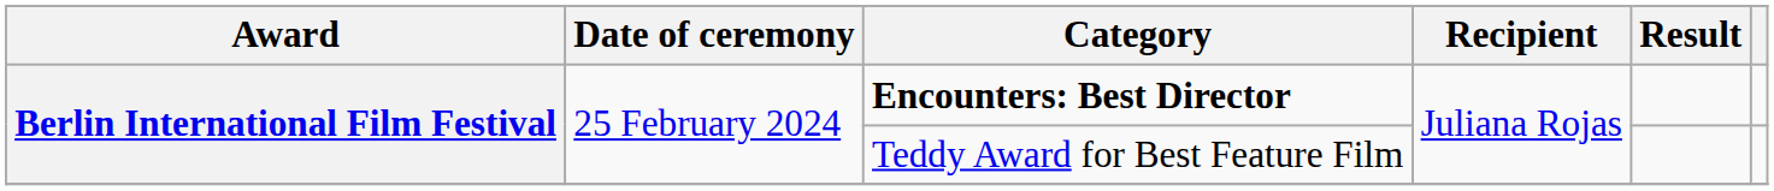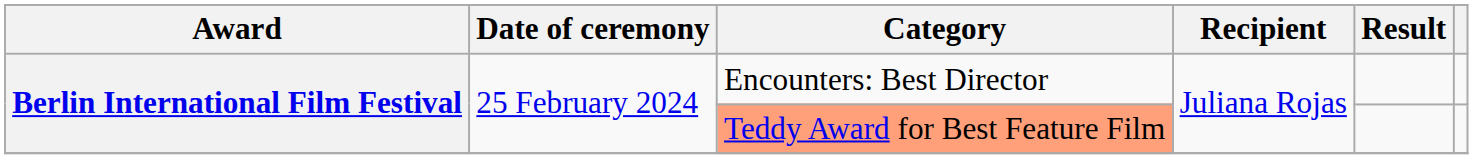Encounters: Best Director | Category: bold -> normal
Teddy Award for Best Feature Film | Category: no background -> lightsalmon background
